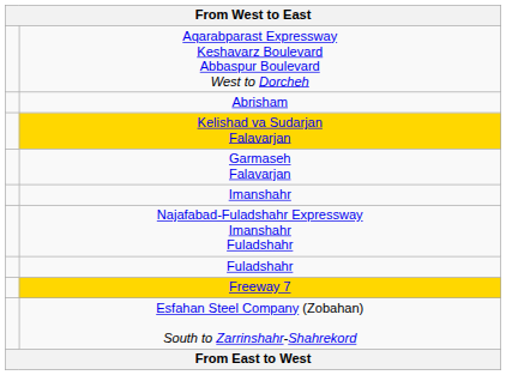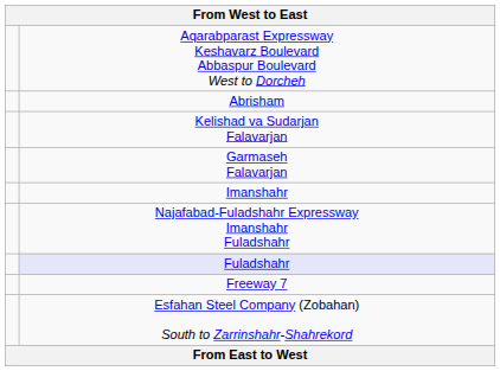Kelishad va Sudarjan Falavarjan | column 2: gold background -> no background
Fuladshahr | column 2: no background -> lavender background
Freeway 7 | column 2: gold background -> no background
